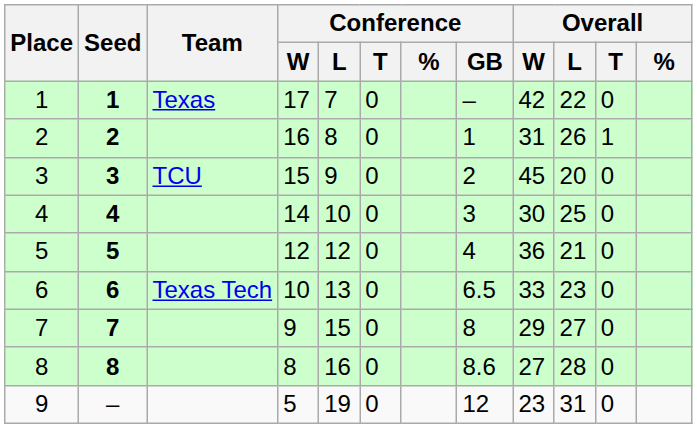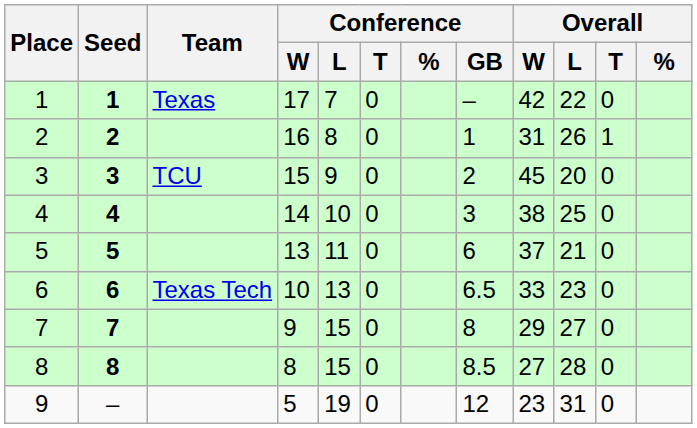row 6 | Overall / W: 30 -> 38
row 7 | Conference / W: 12 -> 13
row 7 | Conference / L: 12 -> 11
row 7 | Conference / GB: 4 -> 6
row 7 | Overall / W: 36 -> 37
row 10 | Conference / L: 16 -> 15
row 10 | Conference / GB: 8.6 -> 8.5
